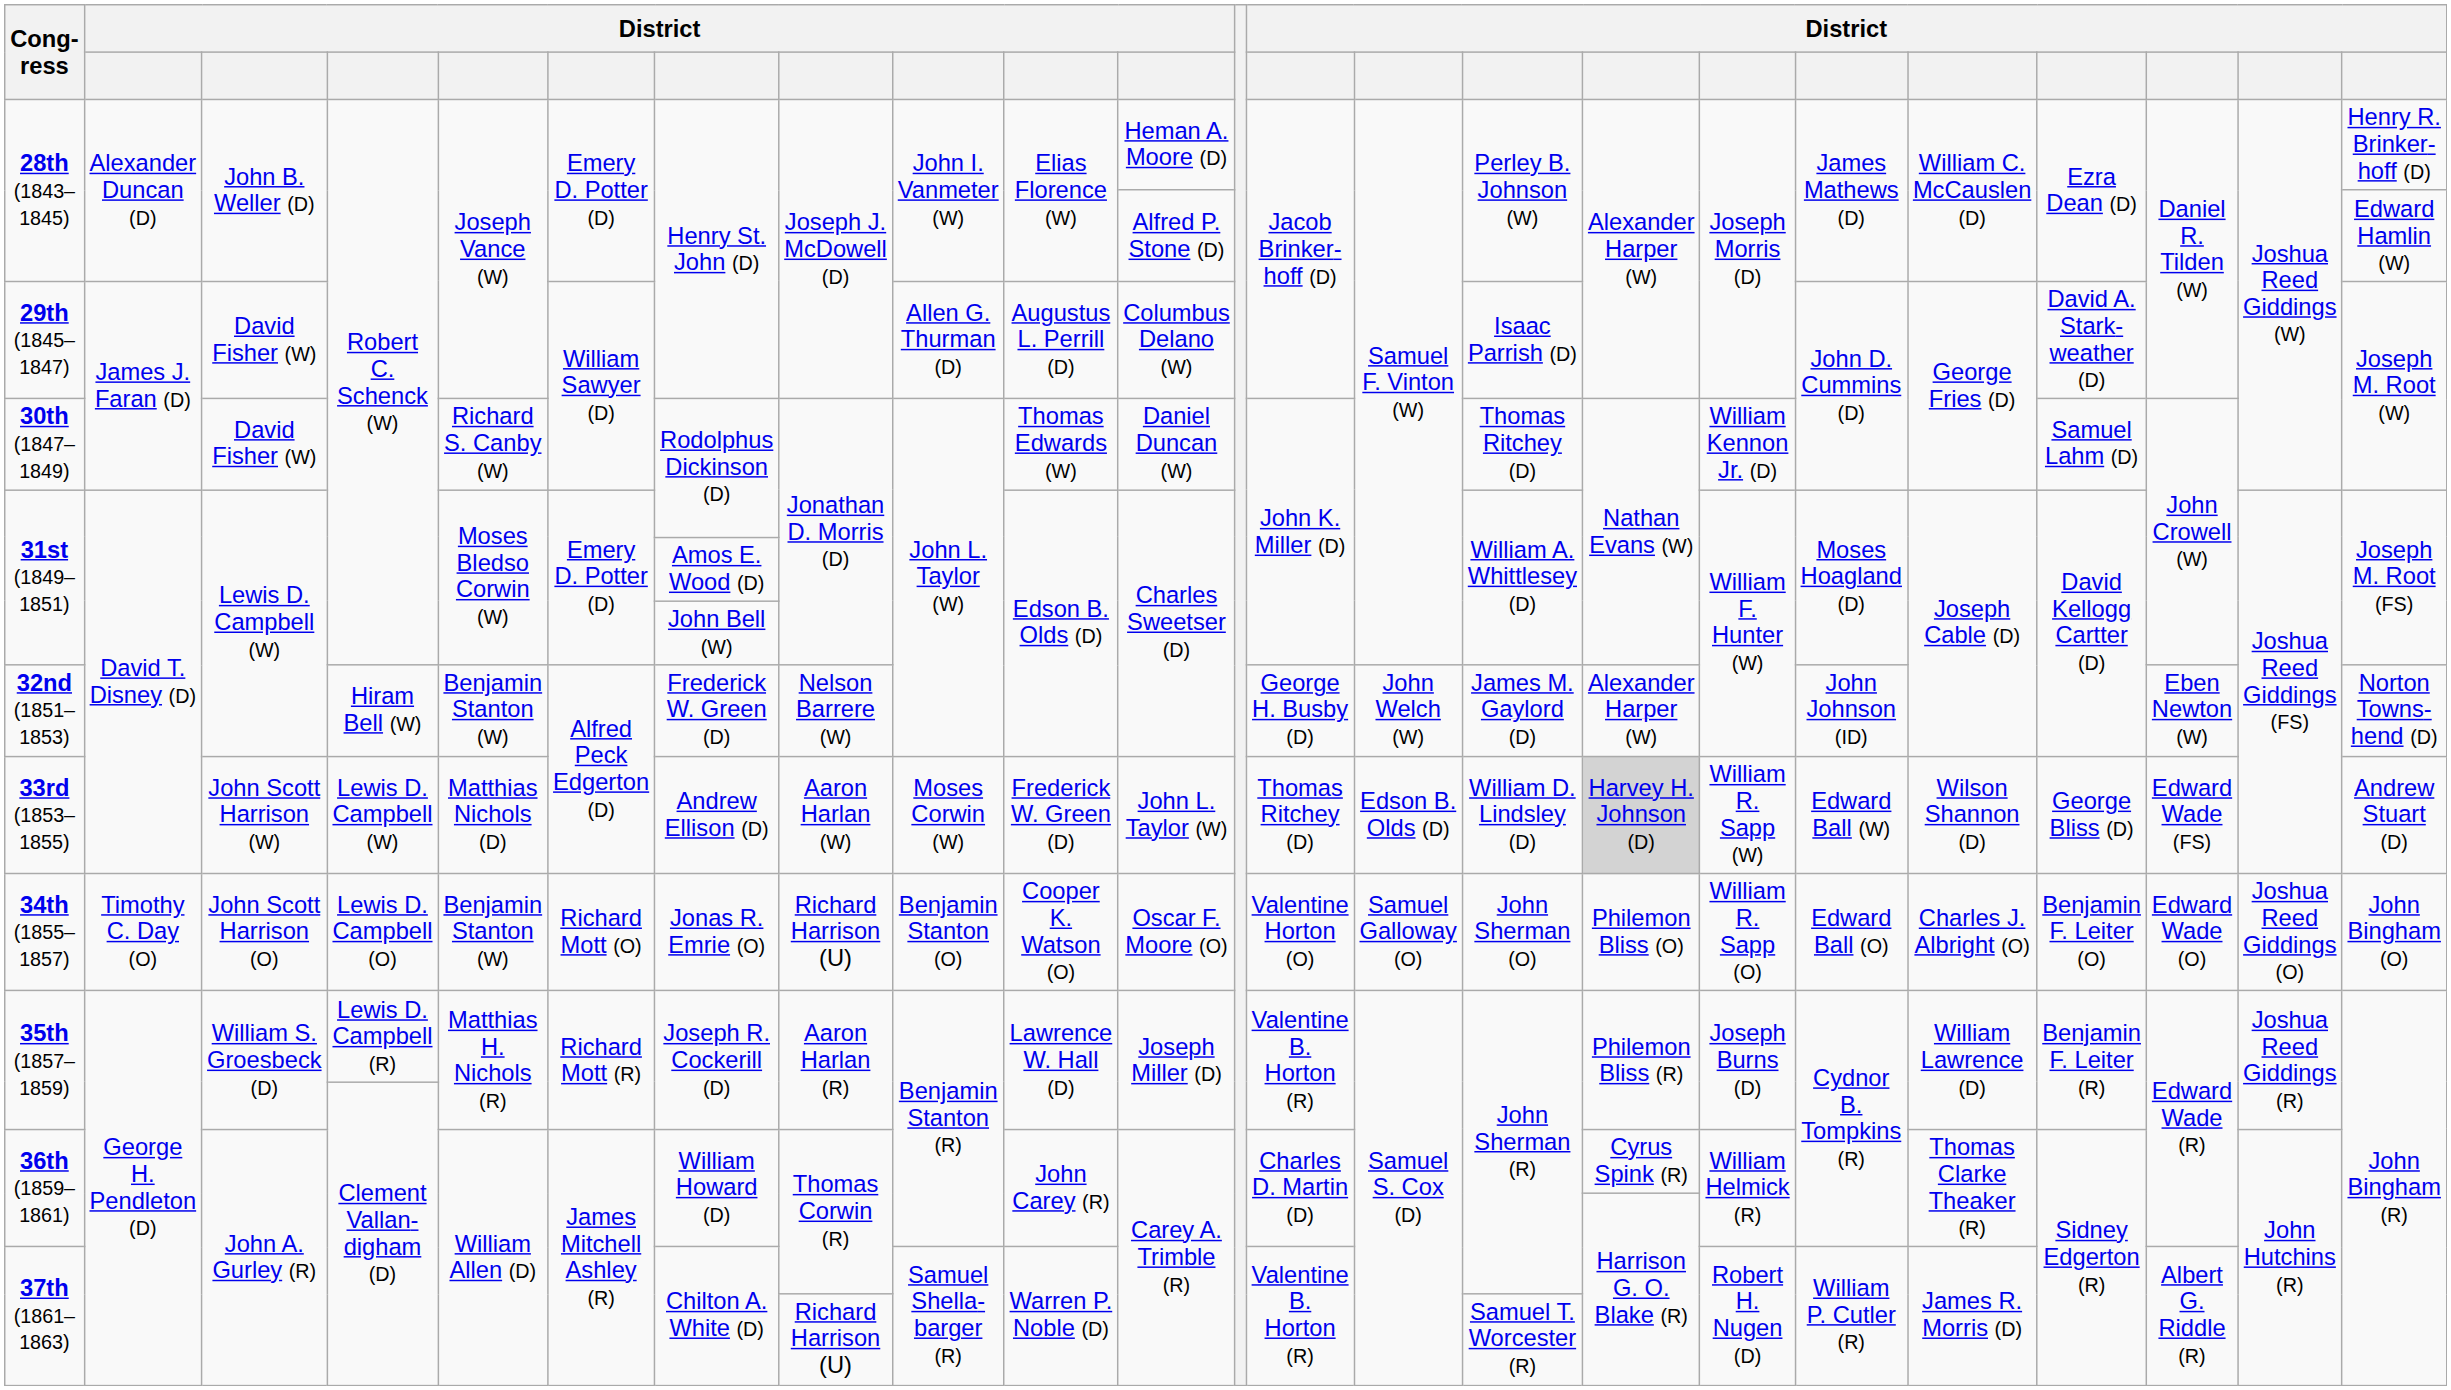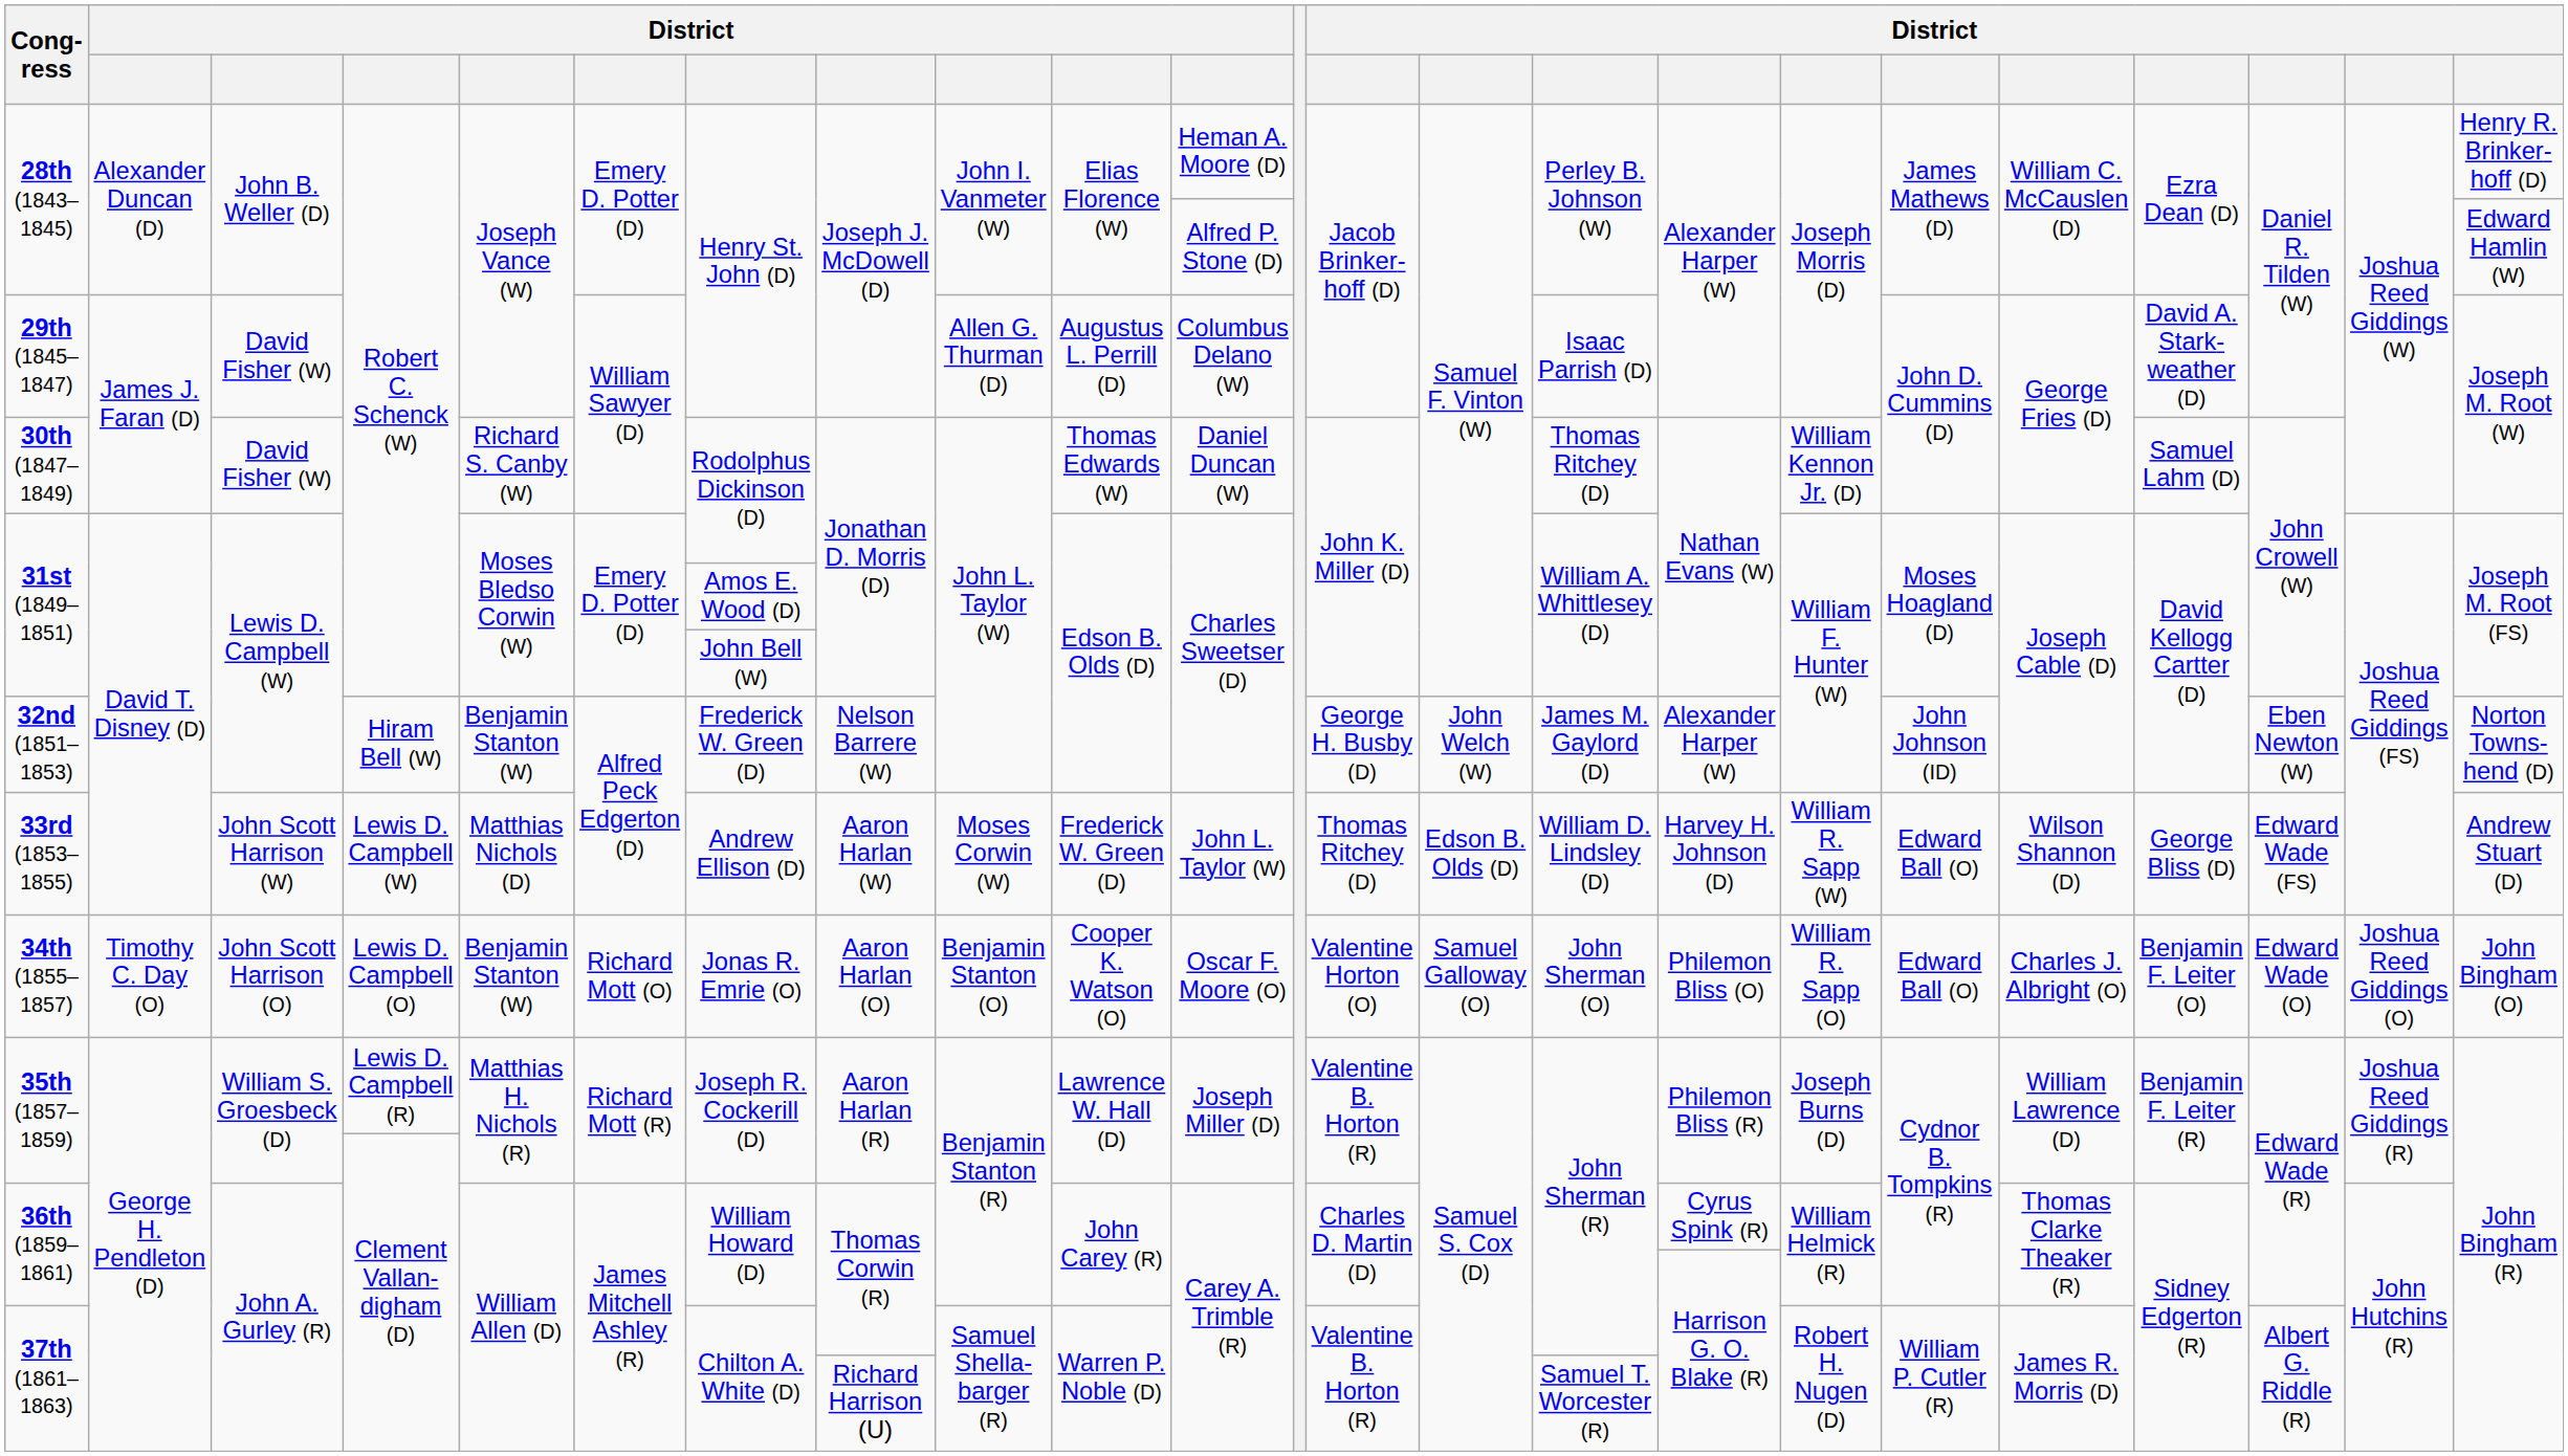33rd (1853–1855) | column 16: lightgrey background -> no background
33rd (1853–1855) | column 18: Edward Ball (W) -> Edward Ball (O)
34th (1855–1857) | column 8: Richard Harrison (U) -> Aaron Harlan (O)
